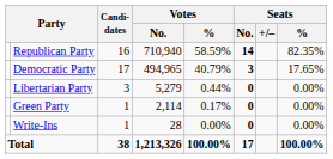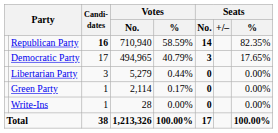Republican Party | Candi- dates: normal -> bold
